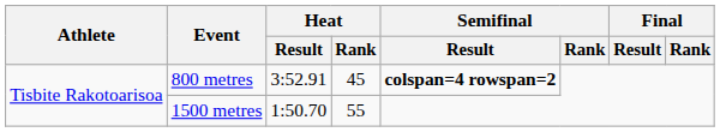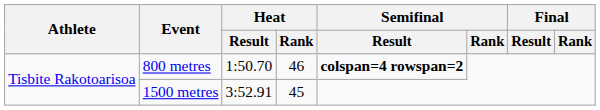800 metres | Heat / Result: 3:52.91 -> 1:50.70
800 metres | Heat / Rank: 45 -> 46
1500 metres | Heat / Result: 1:50.70 -> 3:52.91
1500 metres | Heat / Rank: 55 -> 45
